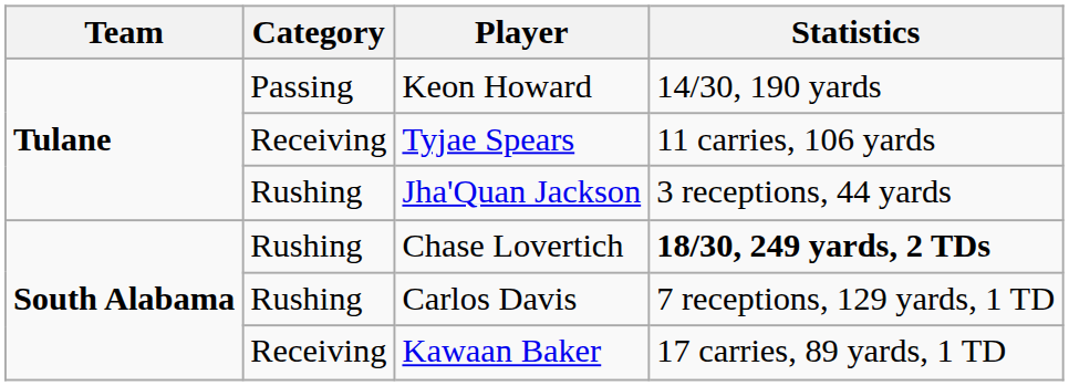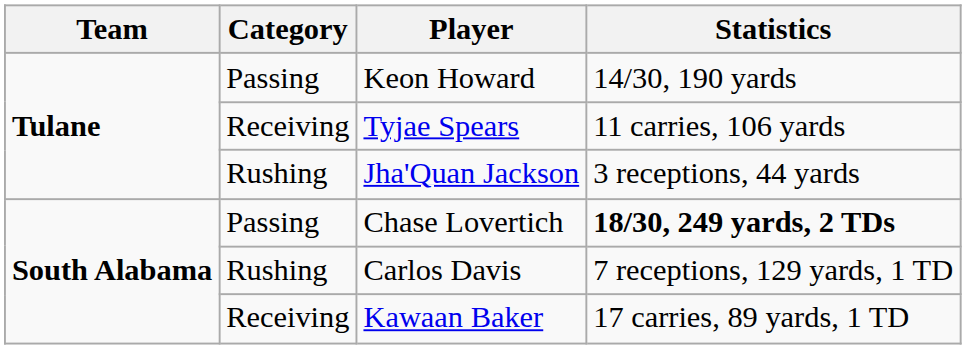Chase Lovertich | Category: Rushing -> Passing
